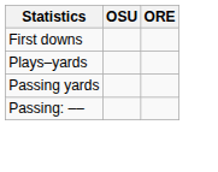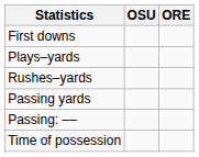+ row: Rushes–yards
+ row: Time of possession
